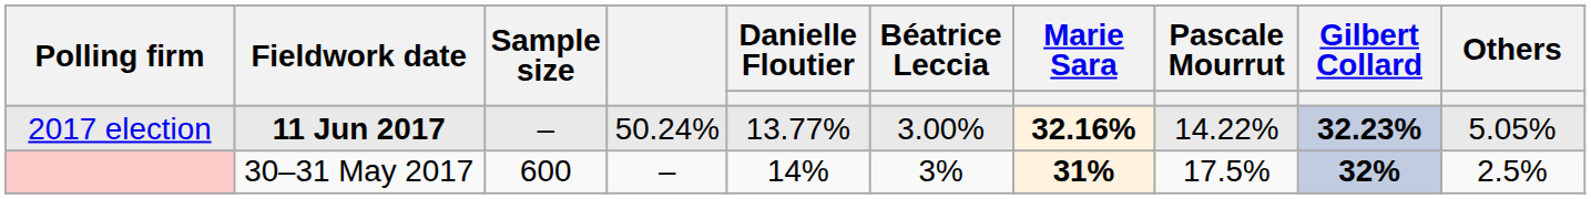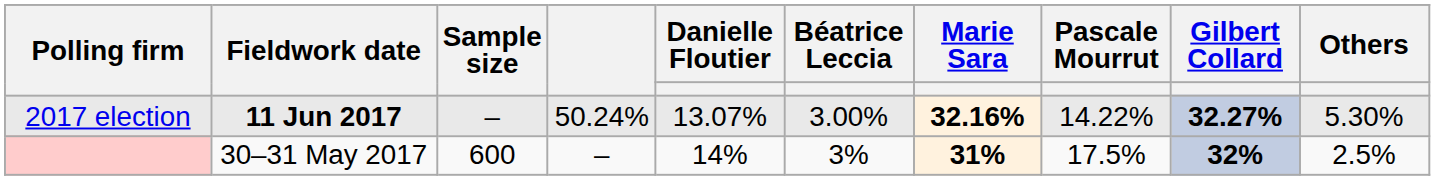2017 election | Danielle Floutier: 13.77% -> 13.07%
2017 election | Gilbert Collard: 32.23% -> 32.27%
2017 election | Others: 5.05% -> 5.30%
